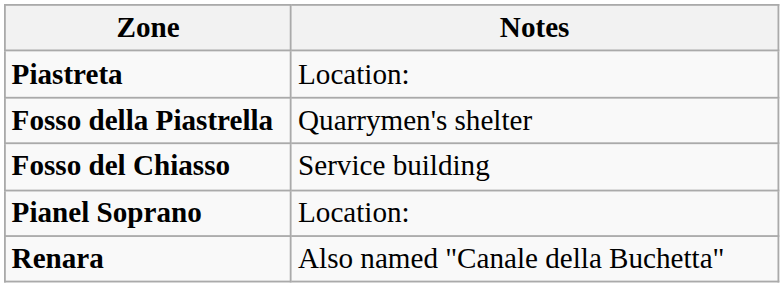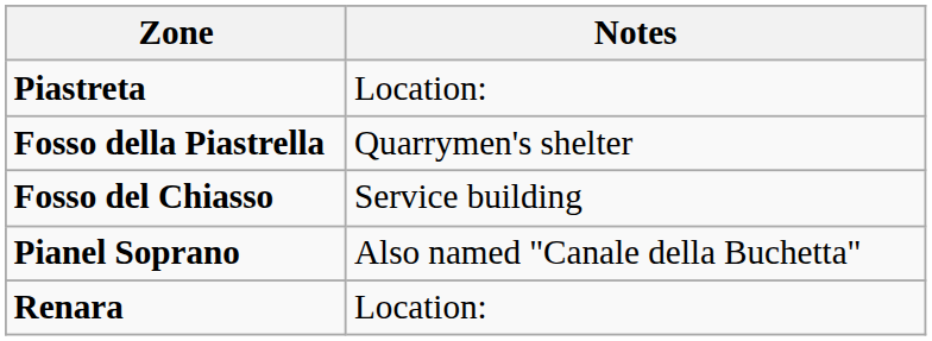Pianel Soprano | Notes: Location: -> Also named "Canale della Buchetta"
Renara | Notes: Also named "Canale della Buchetta" -> Location:
